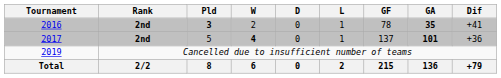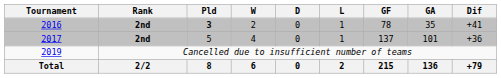2016 | GA: bold -> normal
2017 | W: bold -> normal
2017 | GA: bold -> normal
